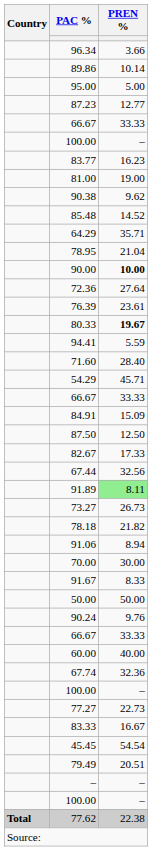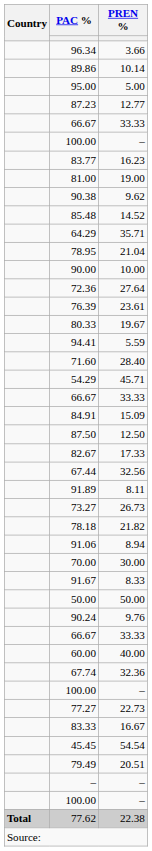90.00 | PREN %: bold -> normal
80.33 | PREN %: bold -> normal
91.89 | PREN %: lightgreen background -> no background
